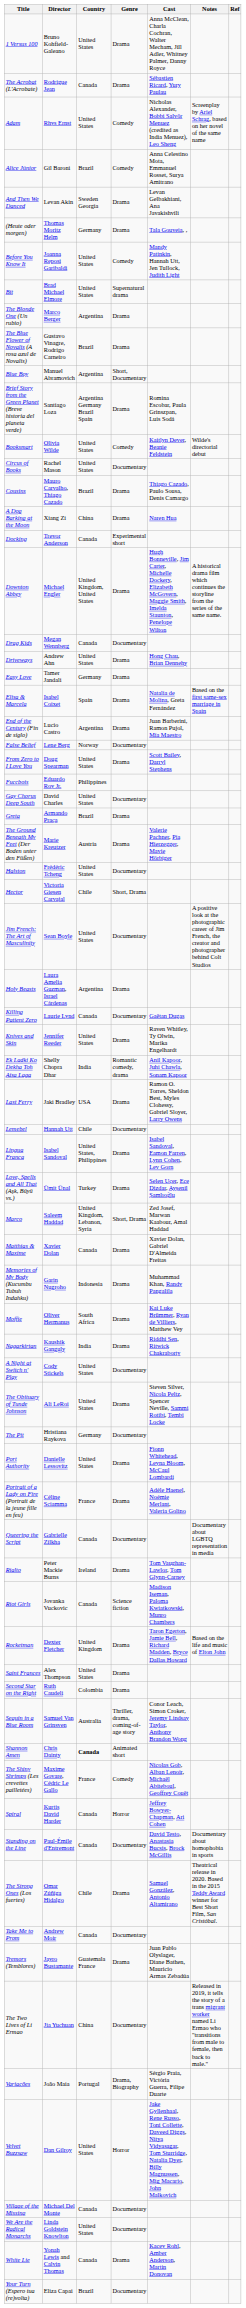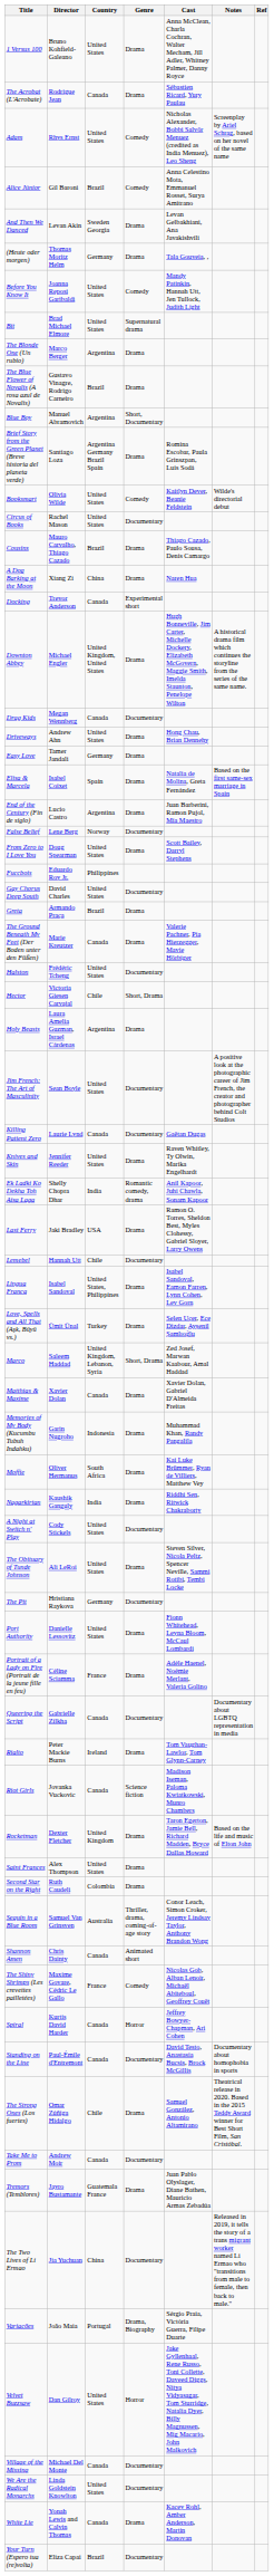The Ground Beneath My Feet (Der Boden unter den Füßen) | Country: Austria -> Canada
rows swapped: Holy Beasts <-> Jim French: The Art of Masculinity
Shannon Amen | Country: bold -> normal
